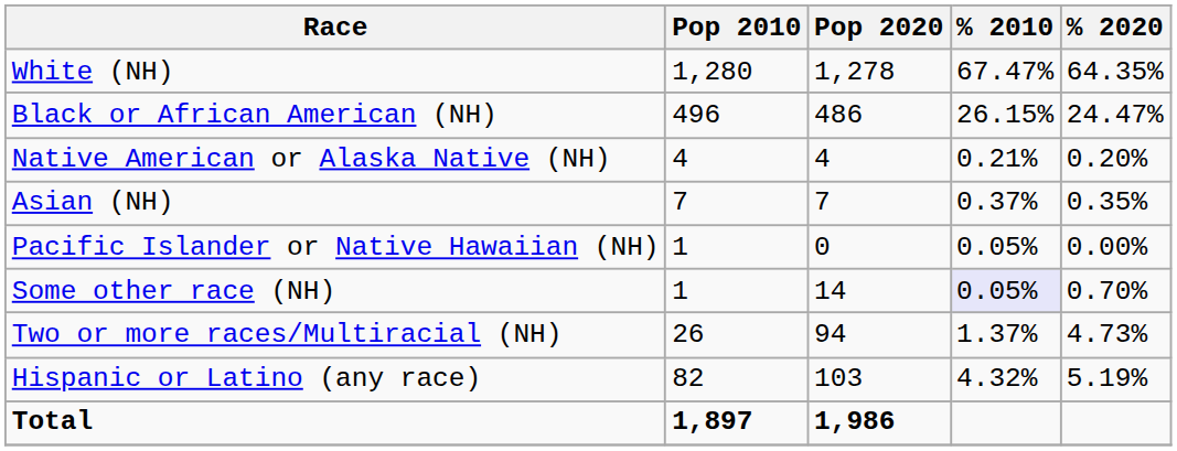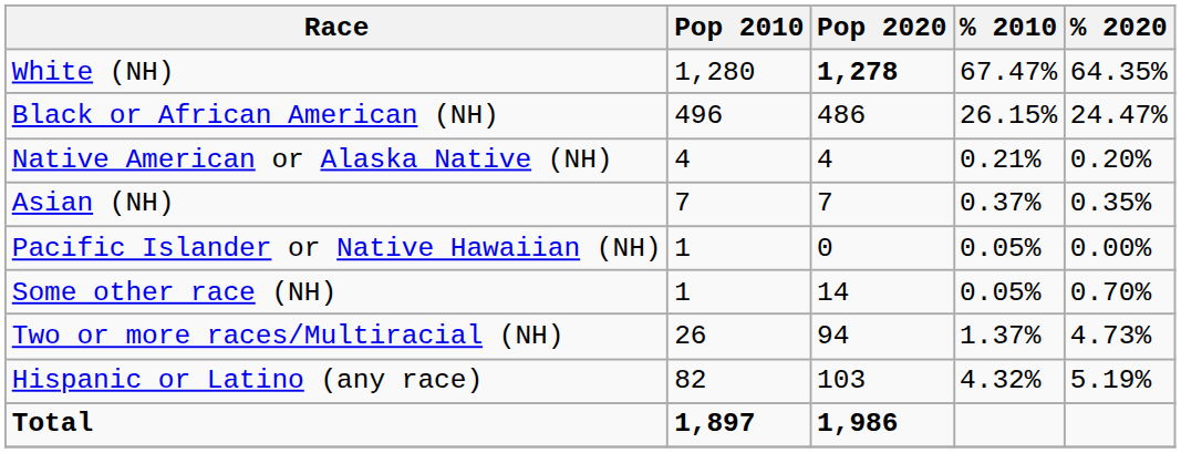White (NH) | Pop 2020: normal -> bold
Some other race (NH) | % 2010: lavender background -> no background
